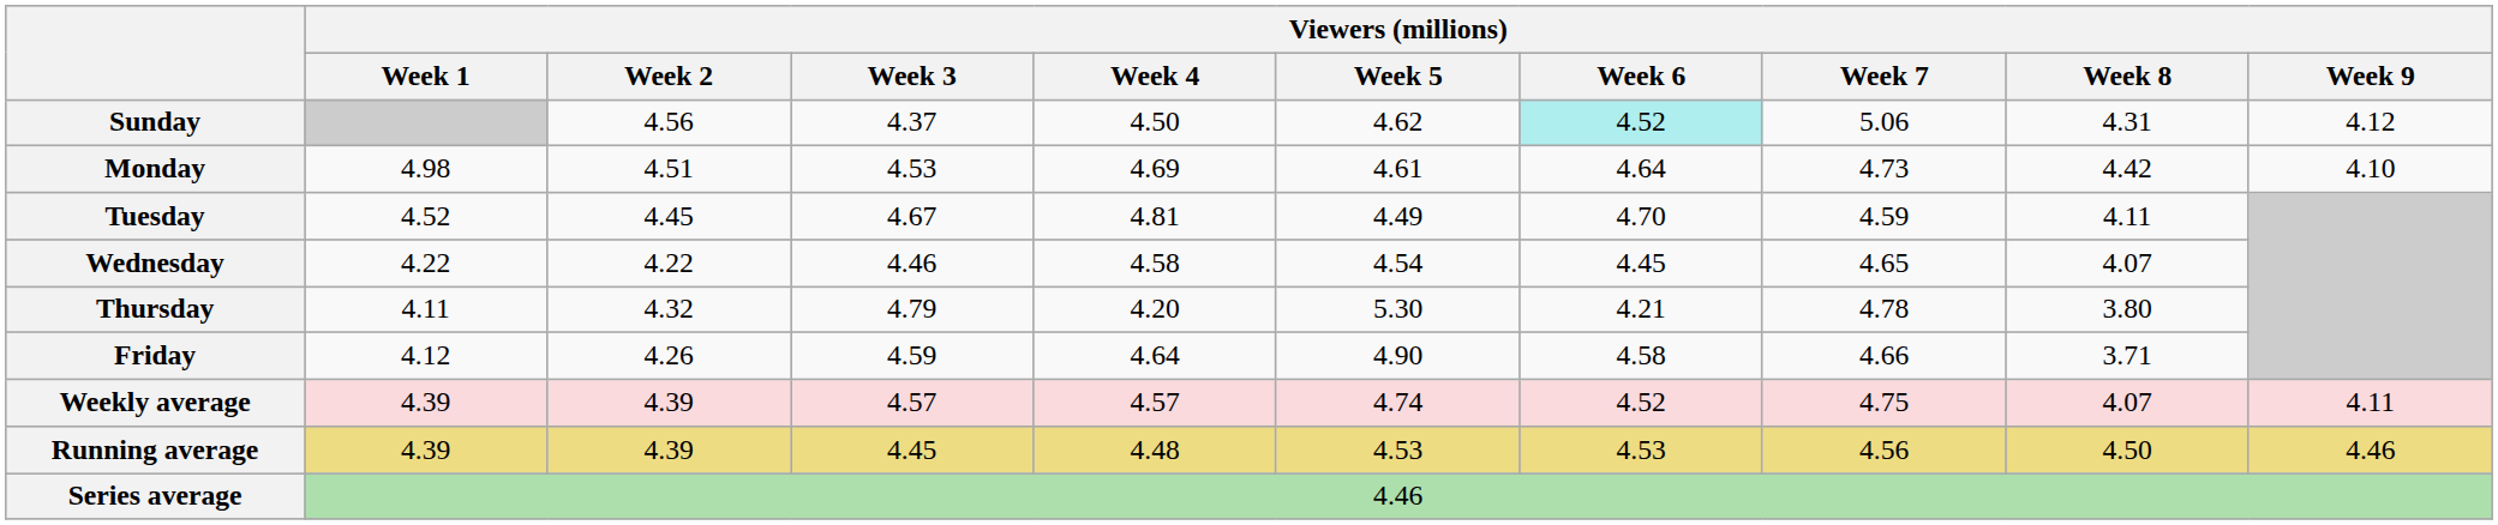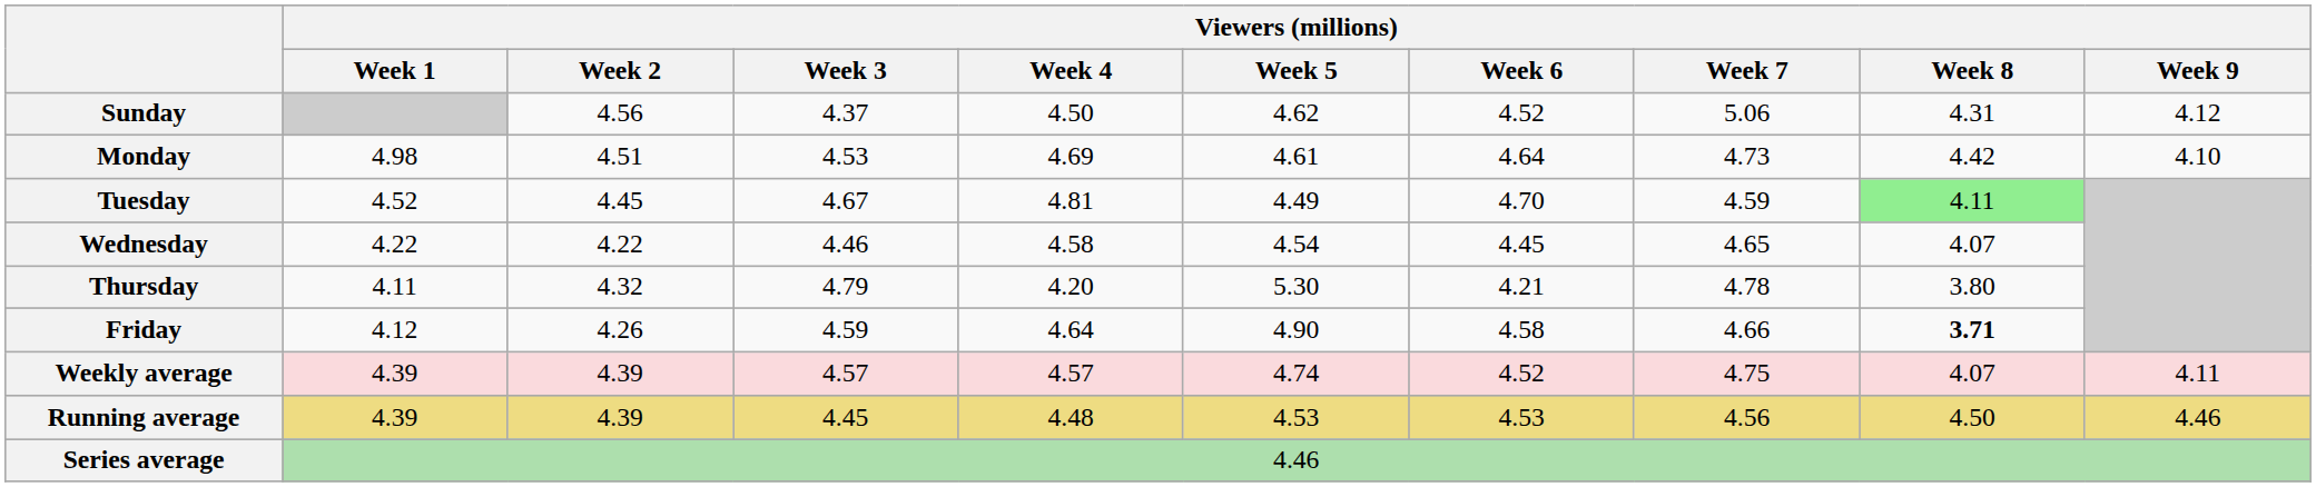Sunday | Viewers (millions) / Week 6: paleturquoise background -> no background
Tuesday | Viewers (millions) / Week 8: no background -> lightgreen background
Friday | Viewers (millions) / Week 8: normal -> bold
